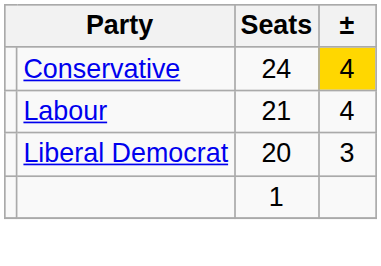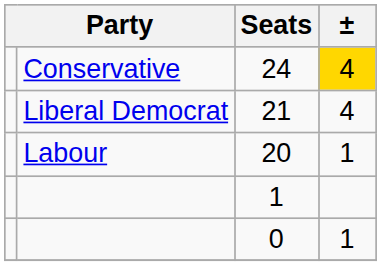21 | column 2: Labour -> Liberal Democrat
20 | column 2: Liberal Democrat -> Labour
20 | ±: 3 -> 1
+ row: 0 | 1
